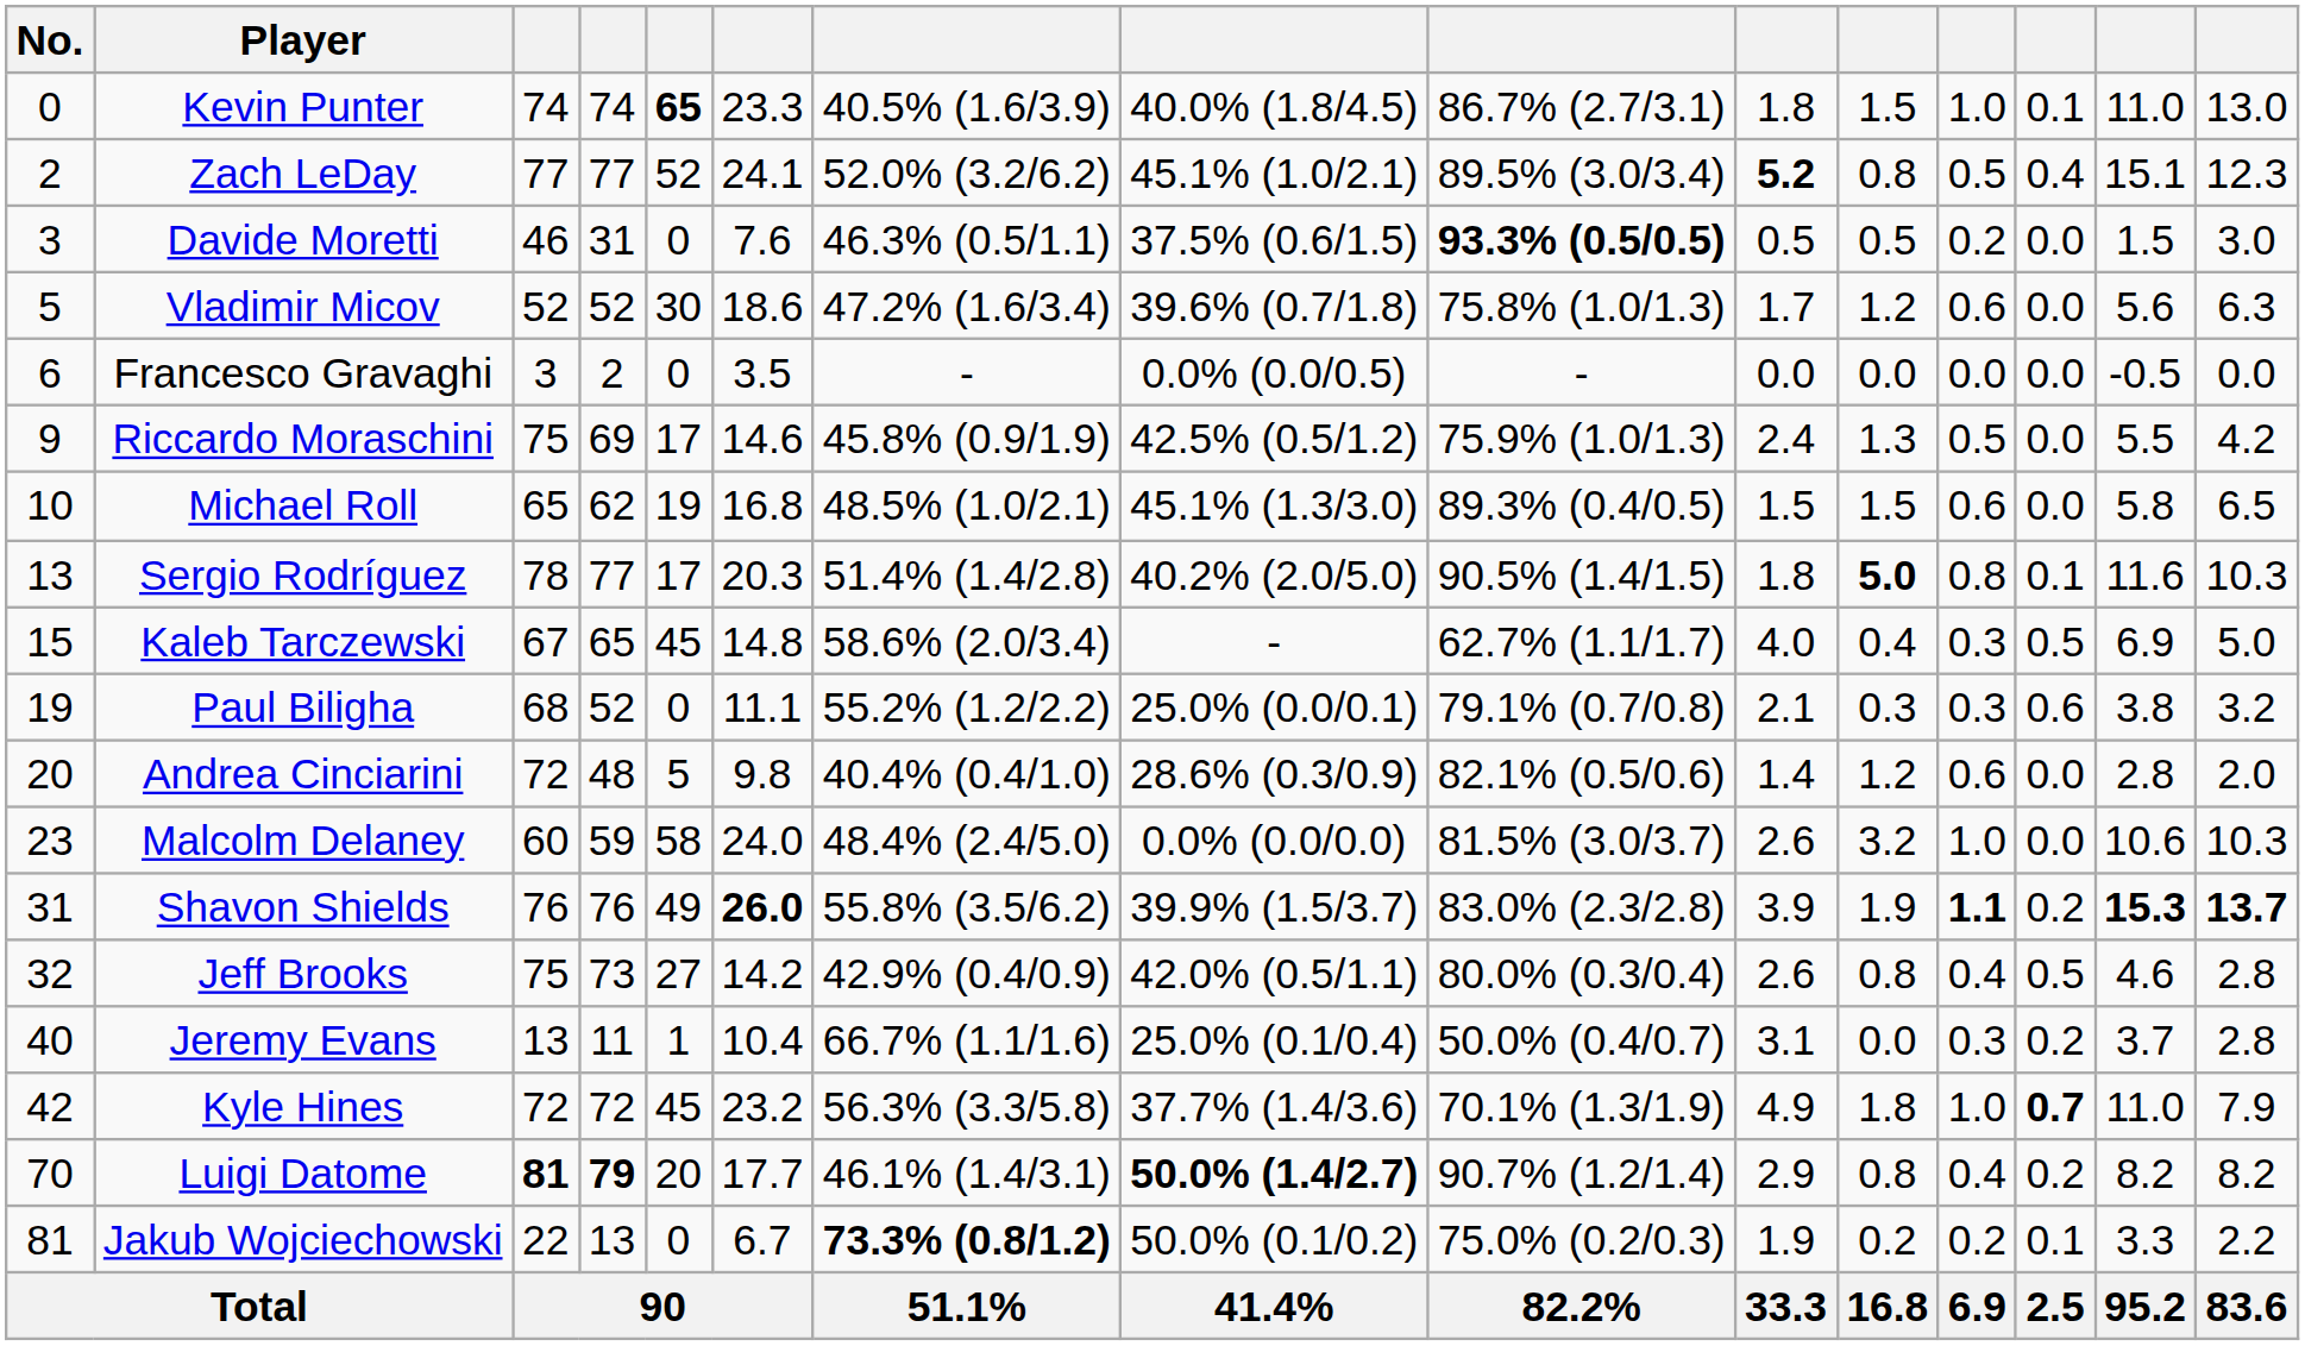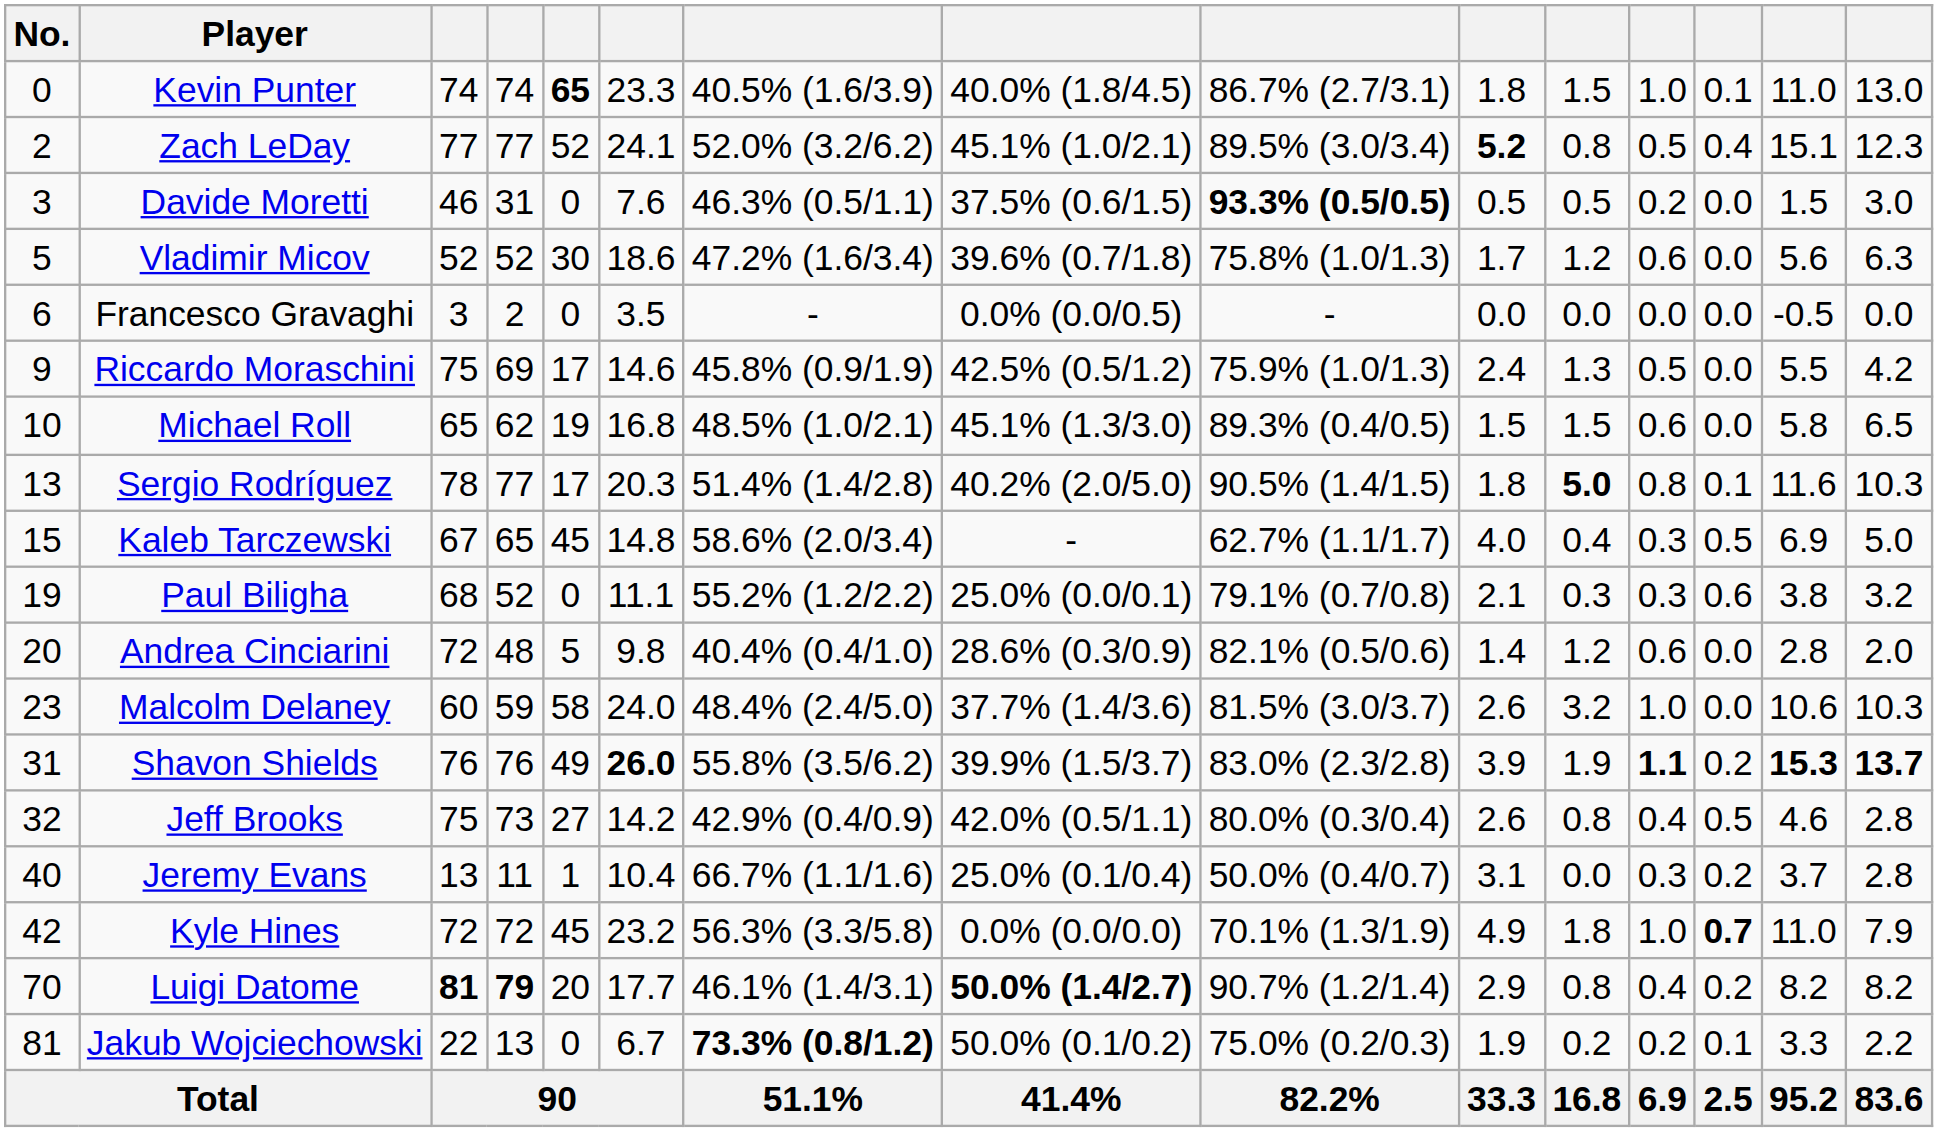Malcolm Delaney | column 8: 0.0% (0.0/0.0) -> 37.7% (1.4/3.6)
Kyle Hines | column 8: 37.7% (1.4/3.6) -> 0.0% (0.0/0.0)
